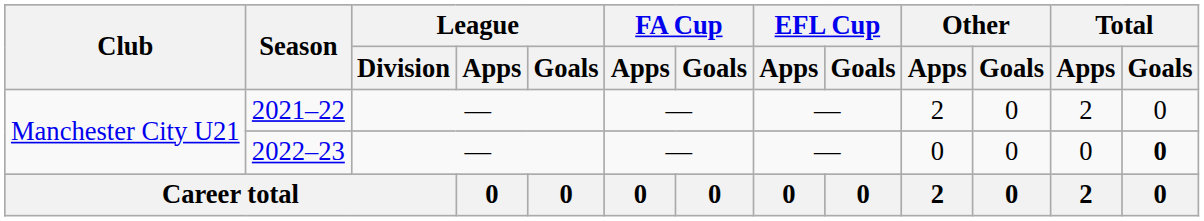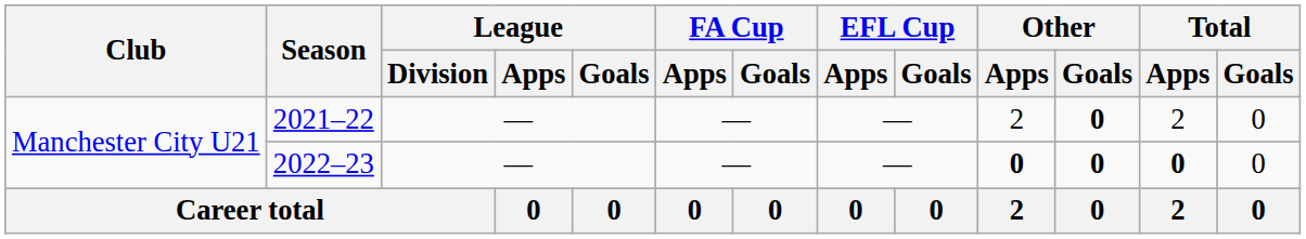2021–22 | Other / Goals: normal -> bold
2022–23 | Other / Apps: normal -> bold
2022–23 | Other / Goals: normal -> bold
2022–23 | Total / Apps: normal -> bold
2022–23 | Total / Goals: bold -> normal
